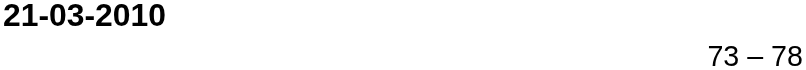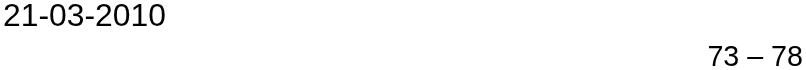21-03-2010 | column 1: bold -> normal
